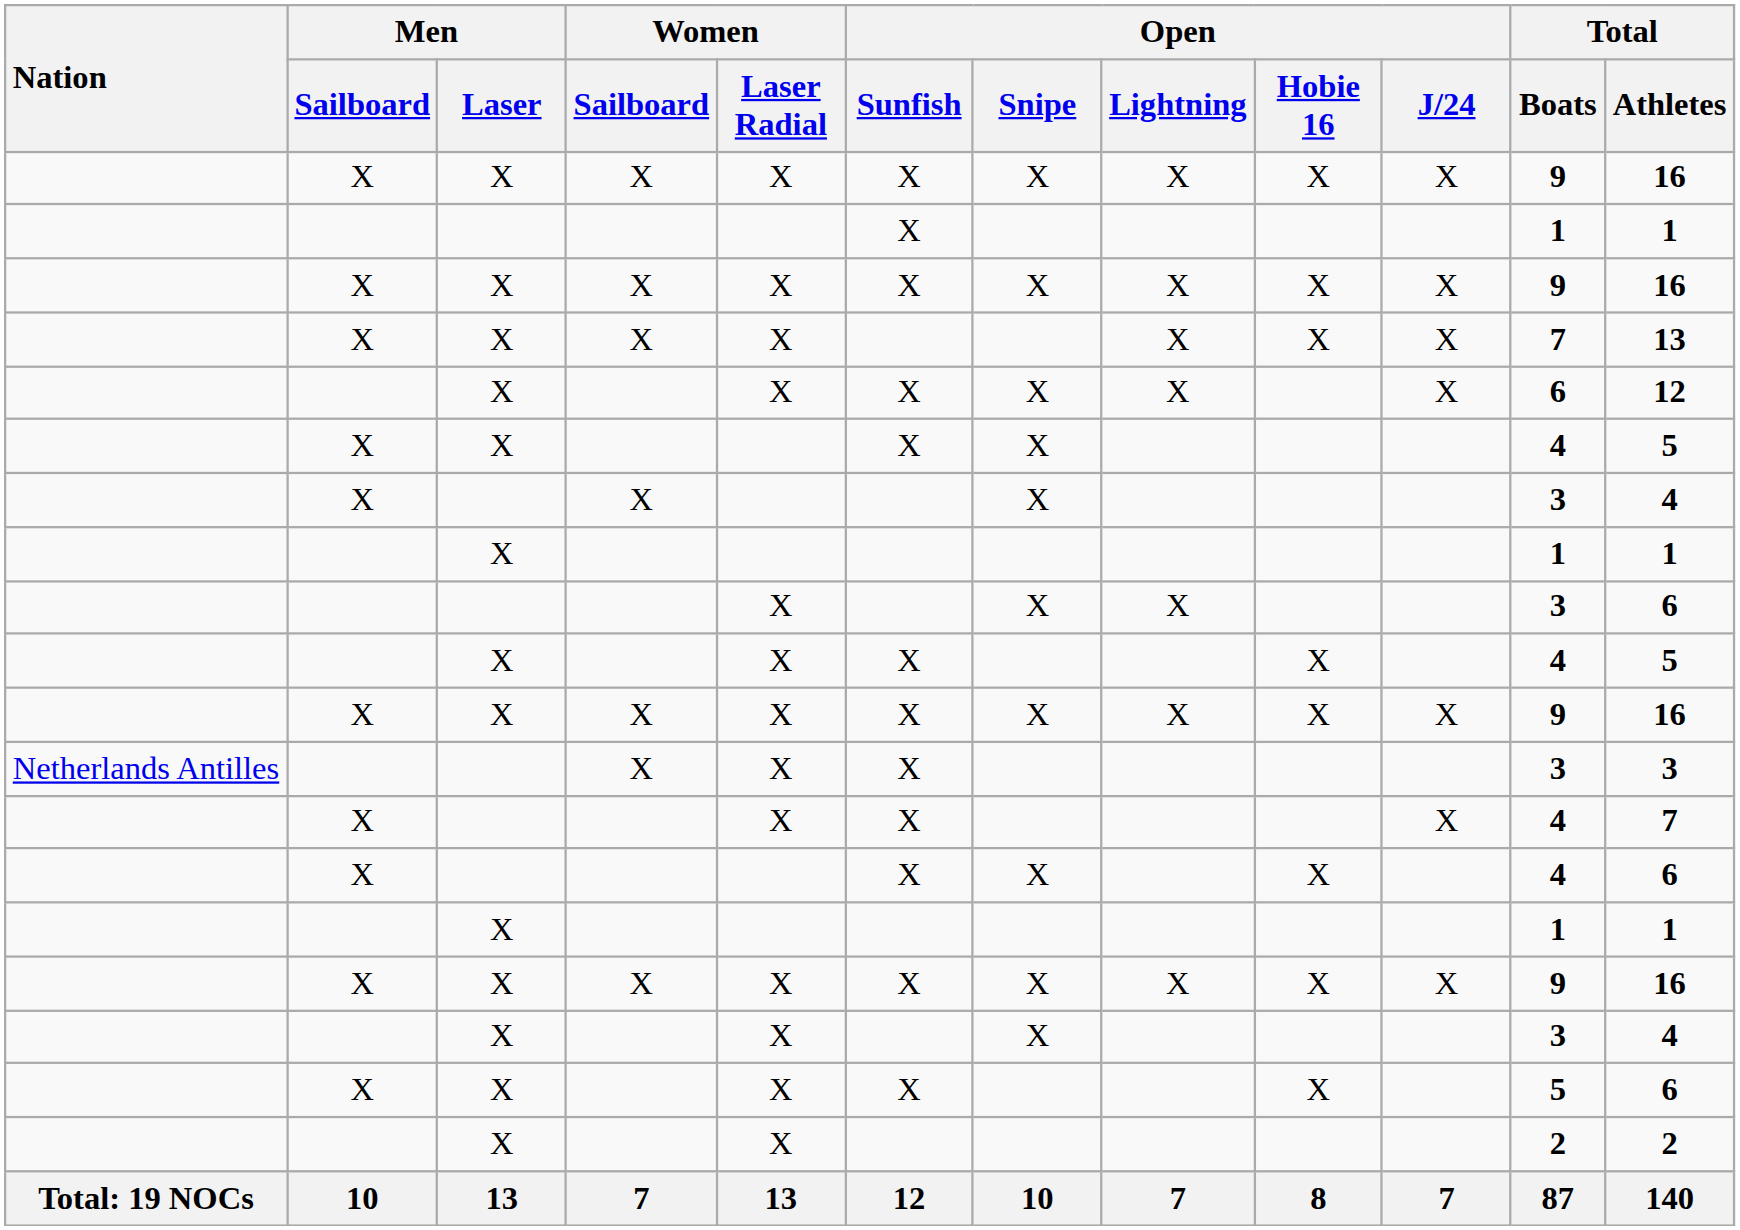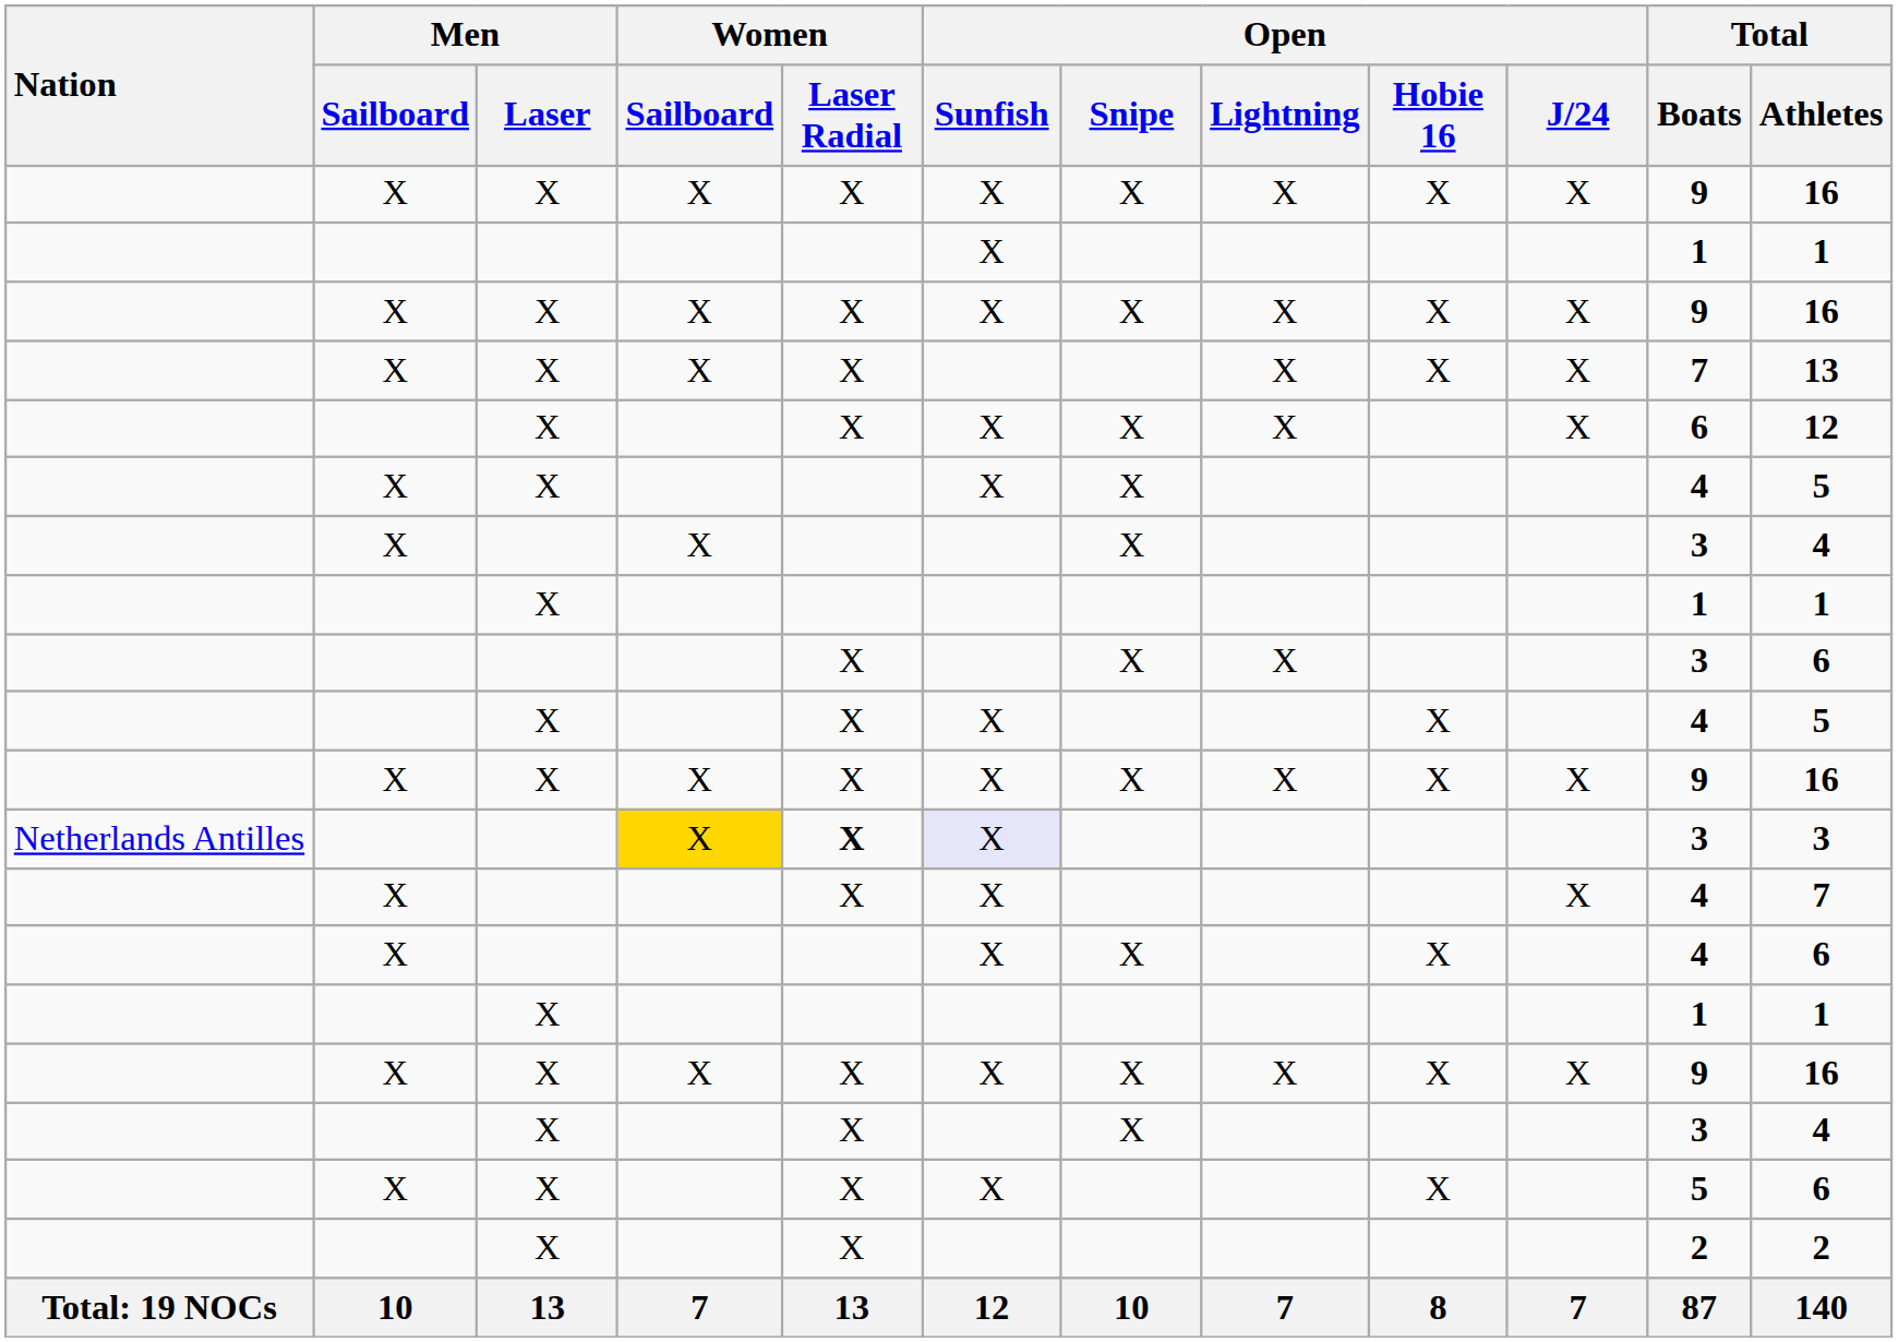Netherlands Antilles | Women / Sailboard: no background -> gold background
Netherlands Antilles | Women / Laser Radial: normal -> bold
Netherlands Antilles | Open / Sunfish: no background -> lavender background
